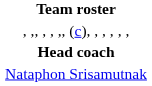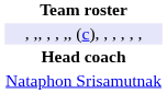row 2 | column 1: no background -> lavender background
